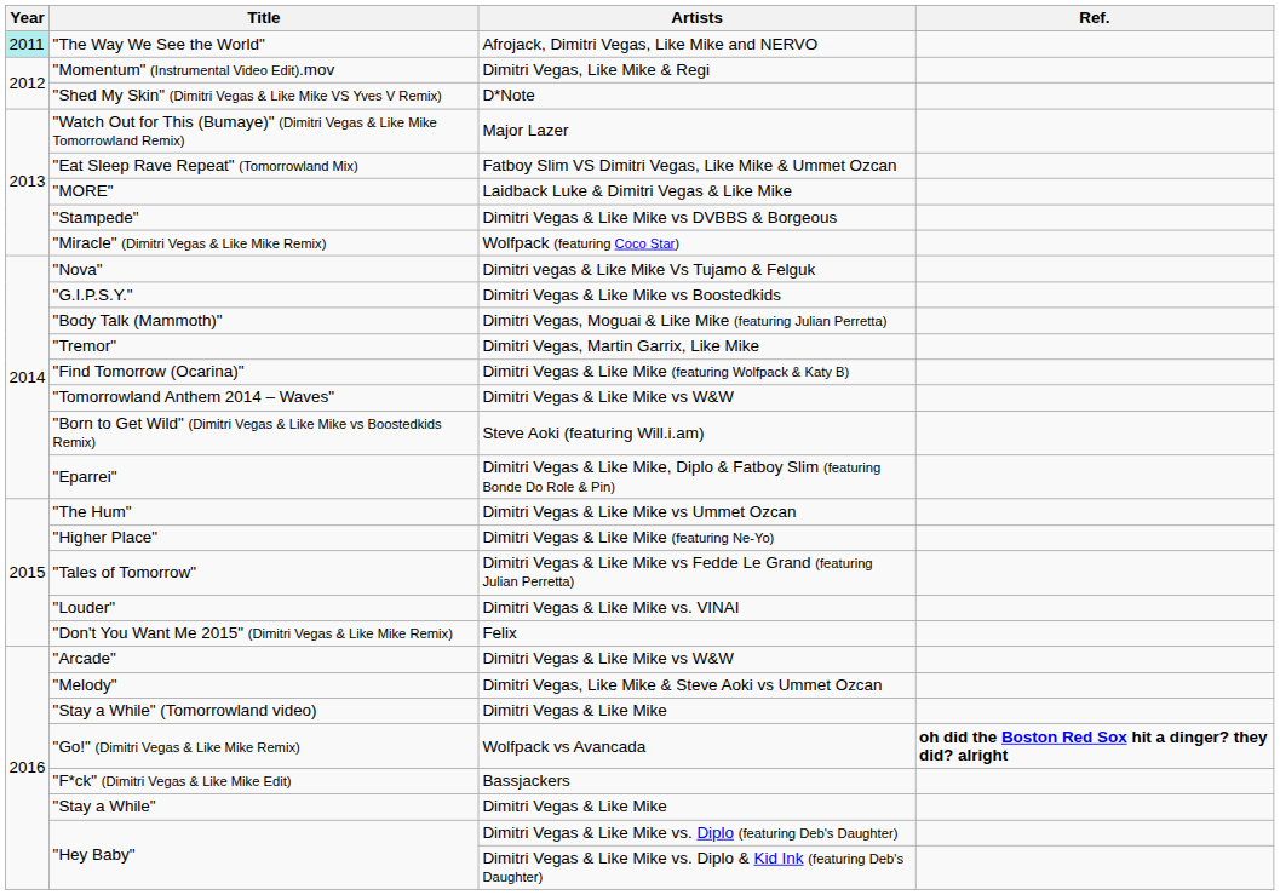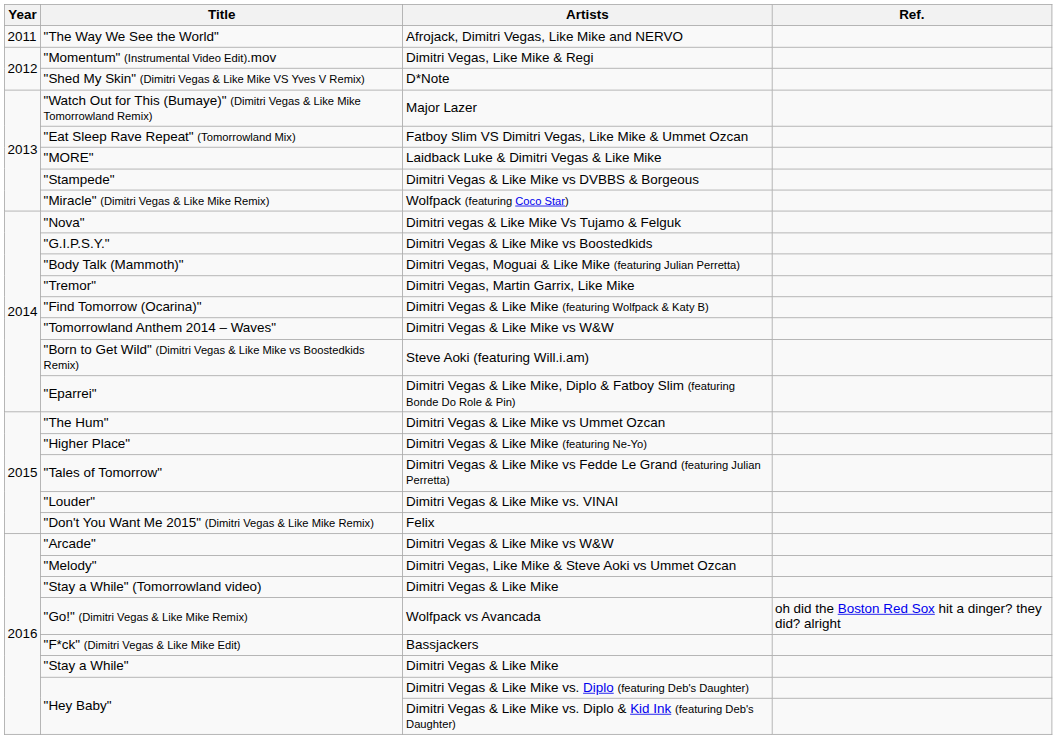"The Way We See the World" | Year: paleturquoise background -> no background
"Go!" (Dimitri Vegas & Like Mike Remix) | Ref.: bold -> normal
